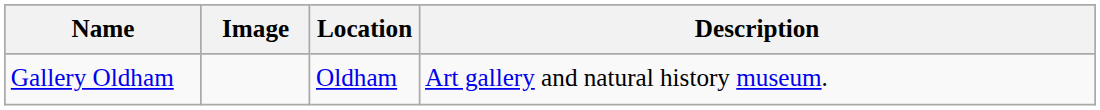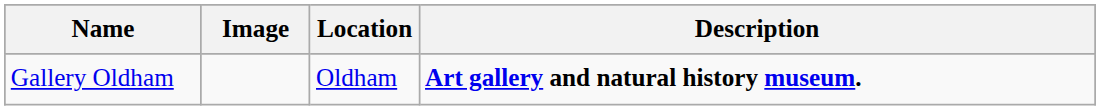Gallery Oldham | Description: normal -> bold
